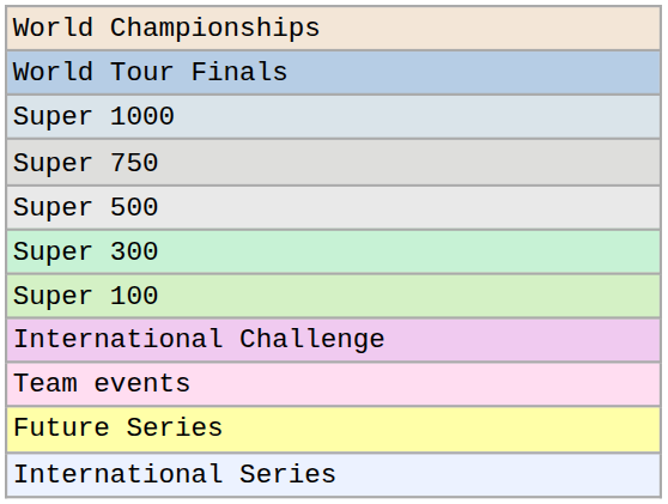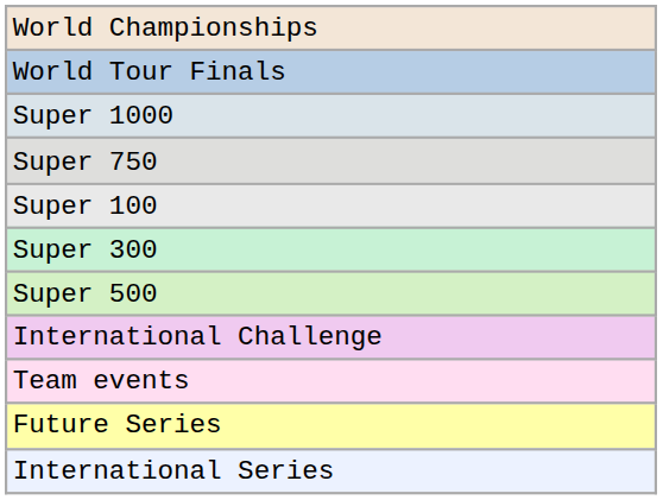row 5 | column 1: Super 500 -> Super 100
row 7 | column 1: Super 100 -> Super 500
